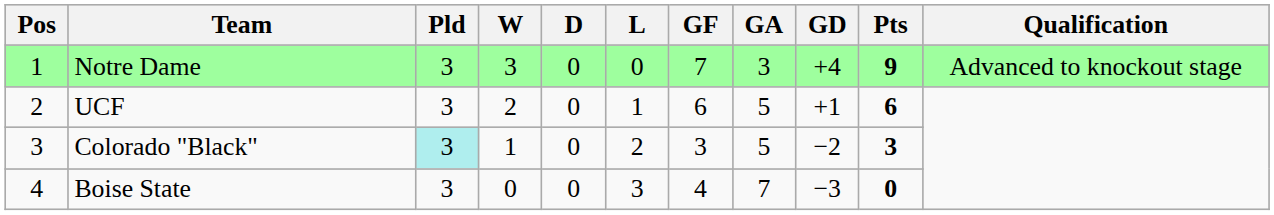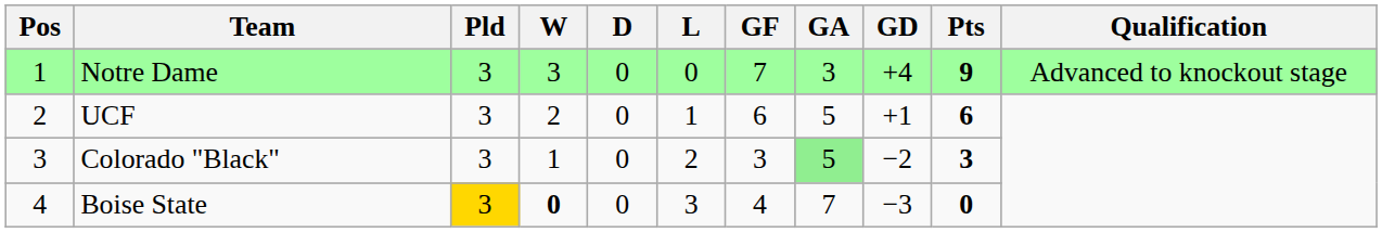Colorado "Black" | Pld: paleturquoise background -> no background
Colorado "Black" | GA: no background -> lightgreen background
Boise State | Pld: no background -> gold background
Boise State | W: normal -> bold
